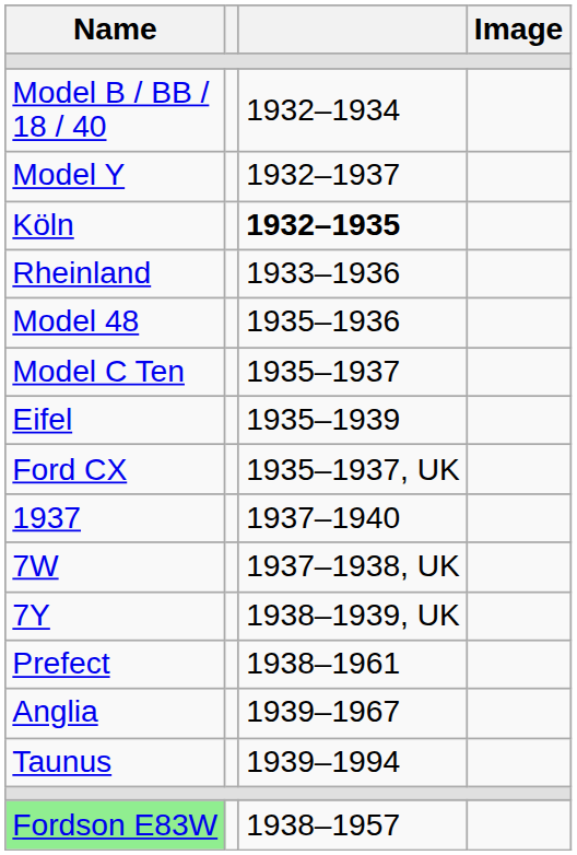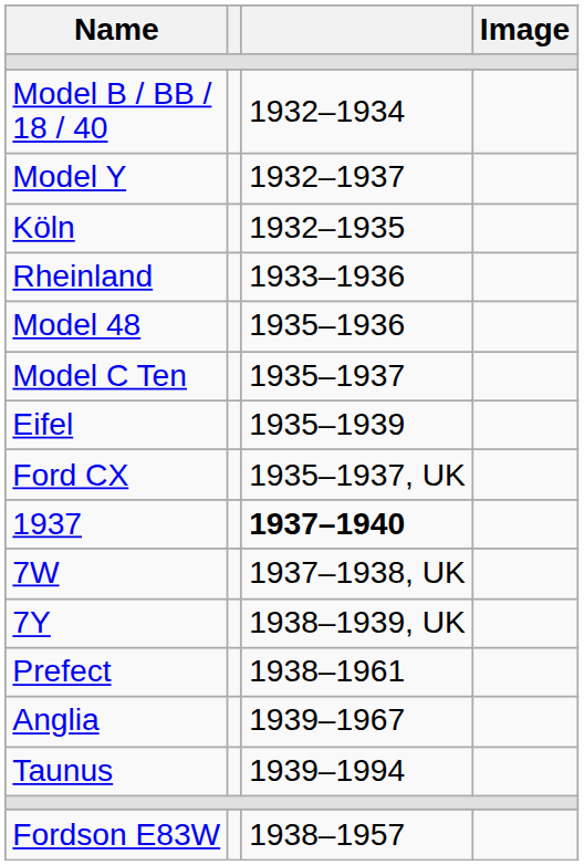Köln | column 3: bold -> normal
1937 | column 3: normal -> bold
Fordson E83W | Name: lightgreen background -> no background
